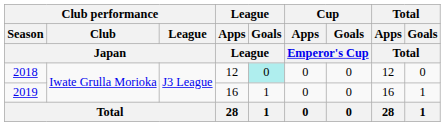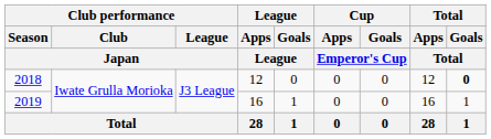2018 | League / Goals / League: paleturquoise background -> no background
2018 | Total / Goals / Total: normal -> bold
